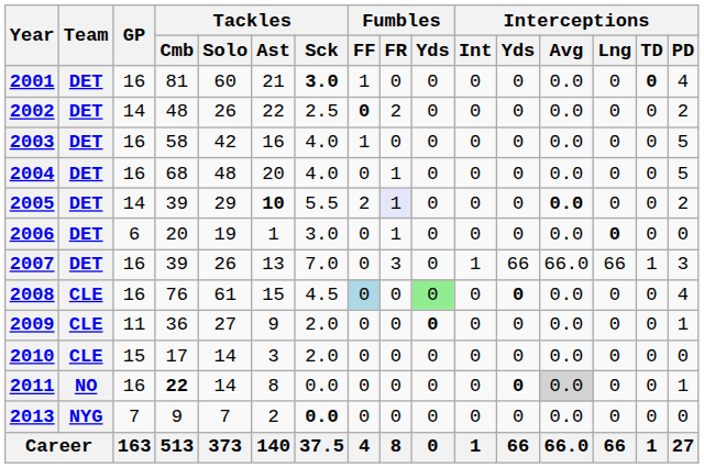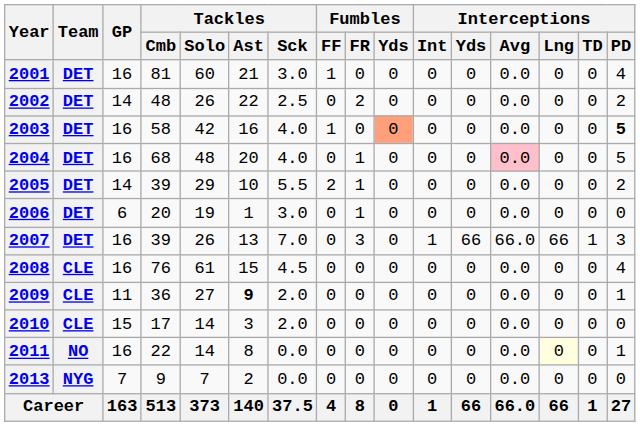2001 | Tackles / Sck: bold -> normal
2001 | Interceptions / TD: bold -> normal
2002 | Fumbles / FF: bold -> normal
2003 | Fumbles / Yds: no background -> lightsalmon background
2003 | Interceptions / PD: normal -> bold
2004 | Interceptions / Avg: no background -> pink background
2005 | Tackles / Ast: bold -> normal
2005 | Fumbles / FR: lavender background -> no background
2005 | Interceptions / Avg: bold -> normal
2006 | Interceptions / Lng: bold -> normal
2008 | Fumbles / FF: lightblue background -> no background
2008 | Fumbles / Yds: lightgreen background -> no background
2008 | Interceptions / Yds: bold -> normal
2009 | Tackles / Ast: normal -> bold
2009 | Fumbles / Yds: bold -> normal
2011 | Tackles / Cmb: bold -> normal
2011 | Interceptions / Yds: bold -> normal
2011 | Interceptions / Avg: lightgrey background -> no background
2011 | Interceptions / Lng: no background -> lightyellow background
2013 | Tackles / Sck: bold -> normal
